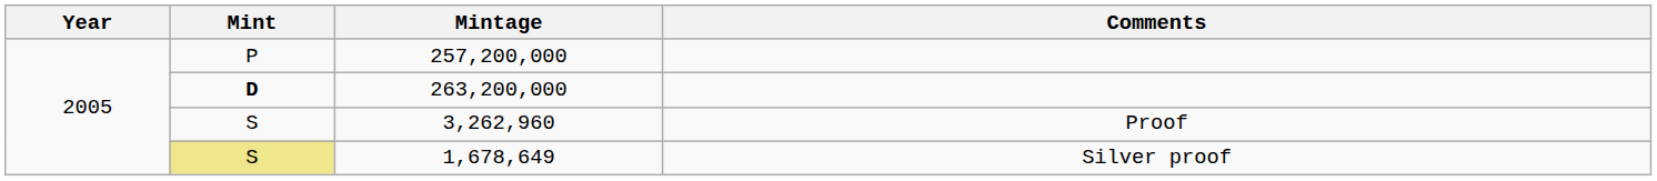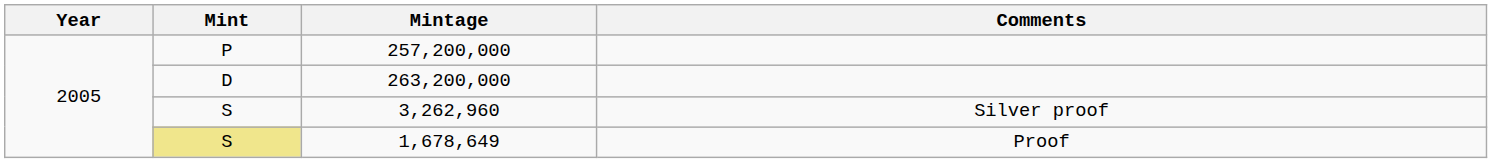263,200,000 | Mint: bold -> normal
3,262,960 | Comments: Proof -> Silver proof
1,678,649 | Comments: Silver proof -> Proof
